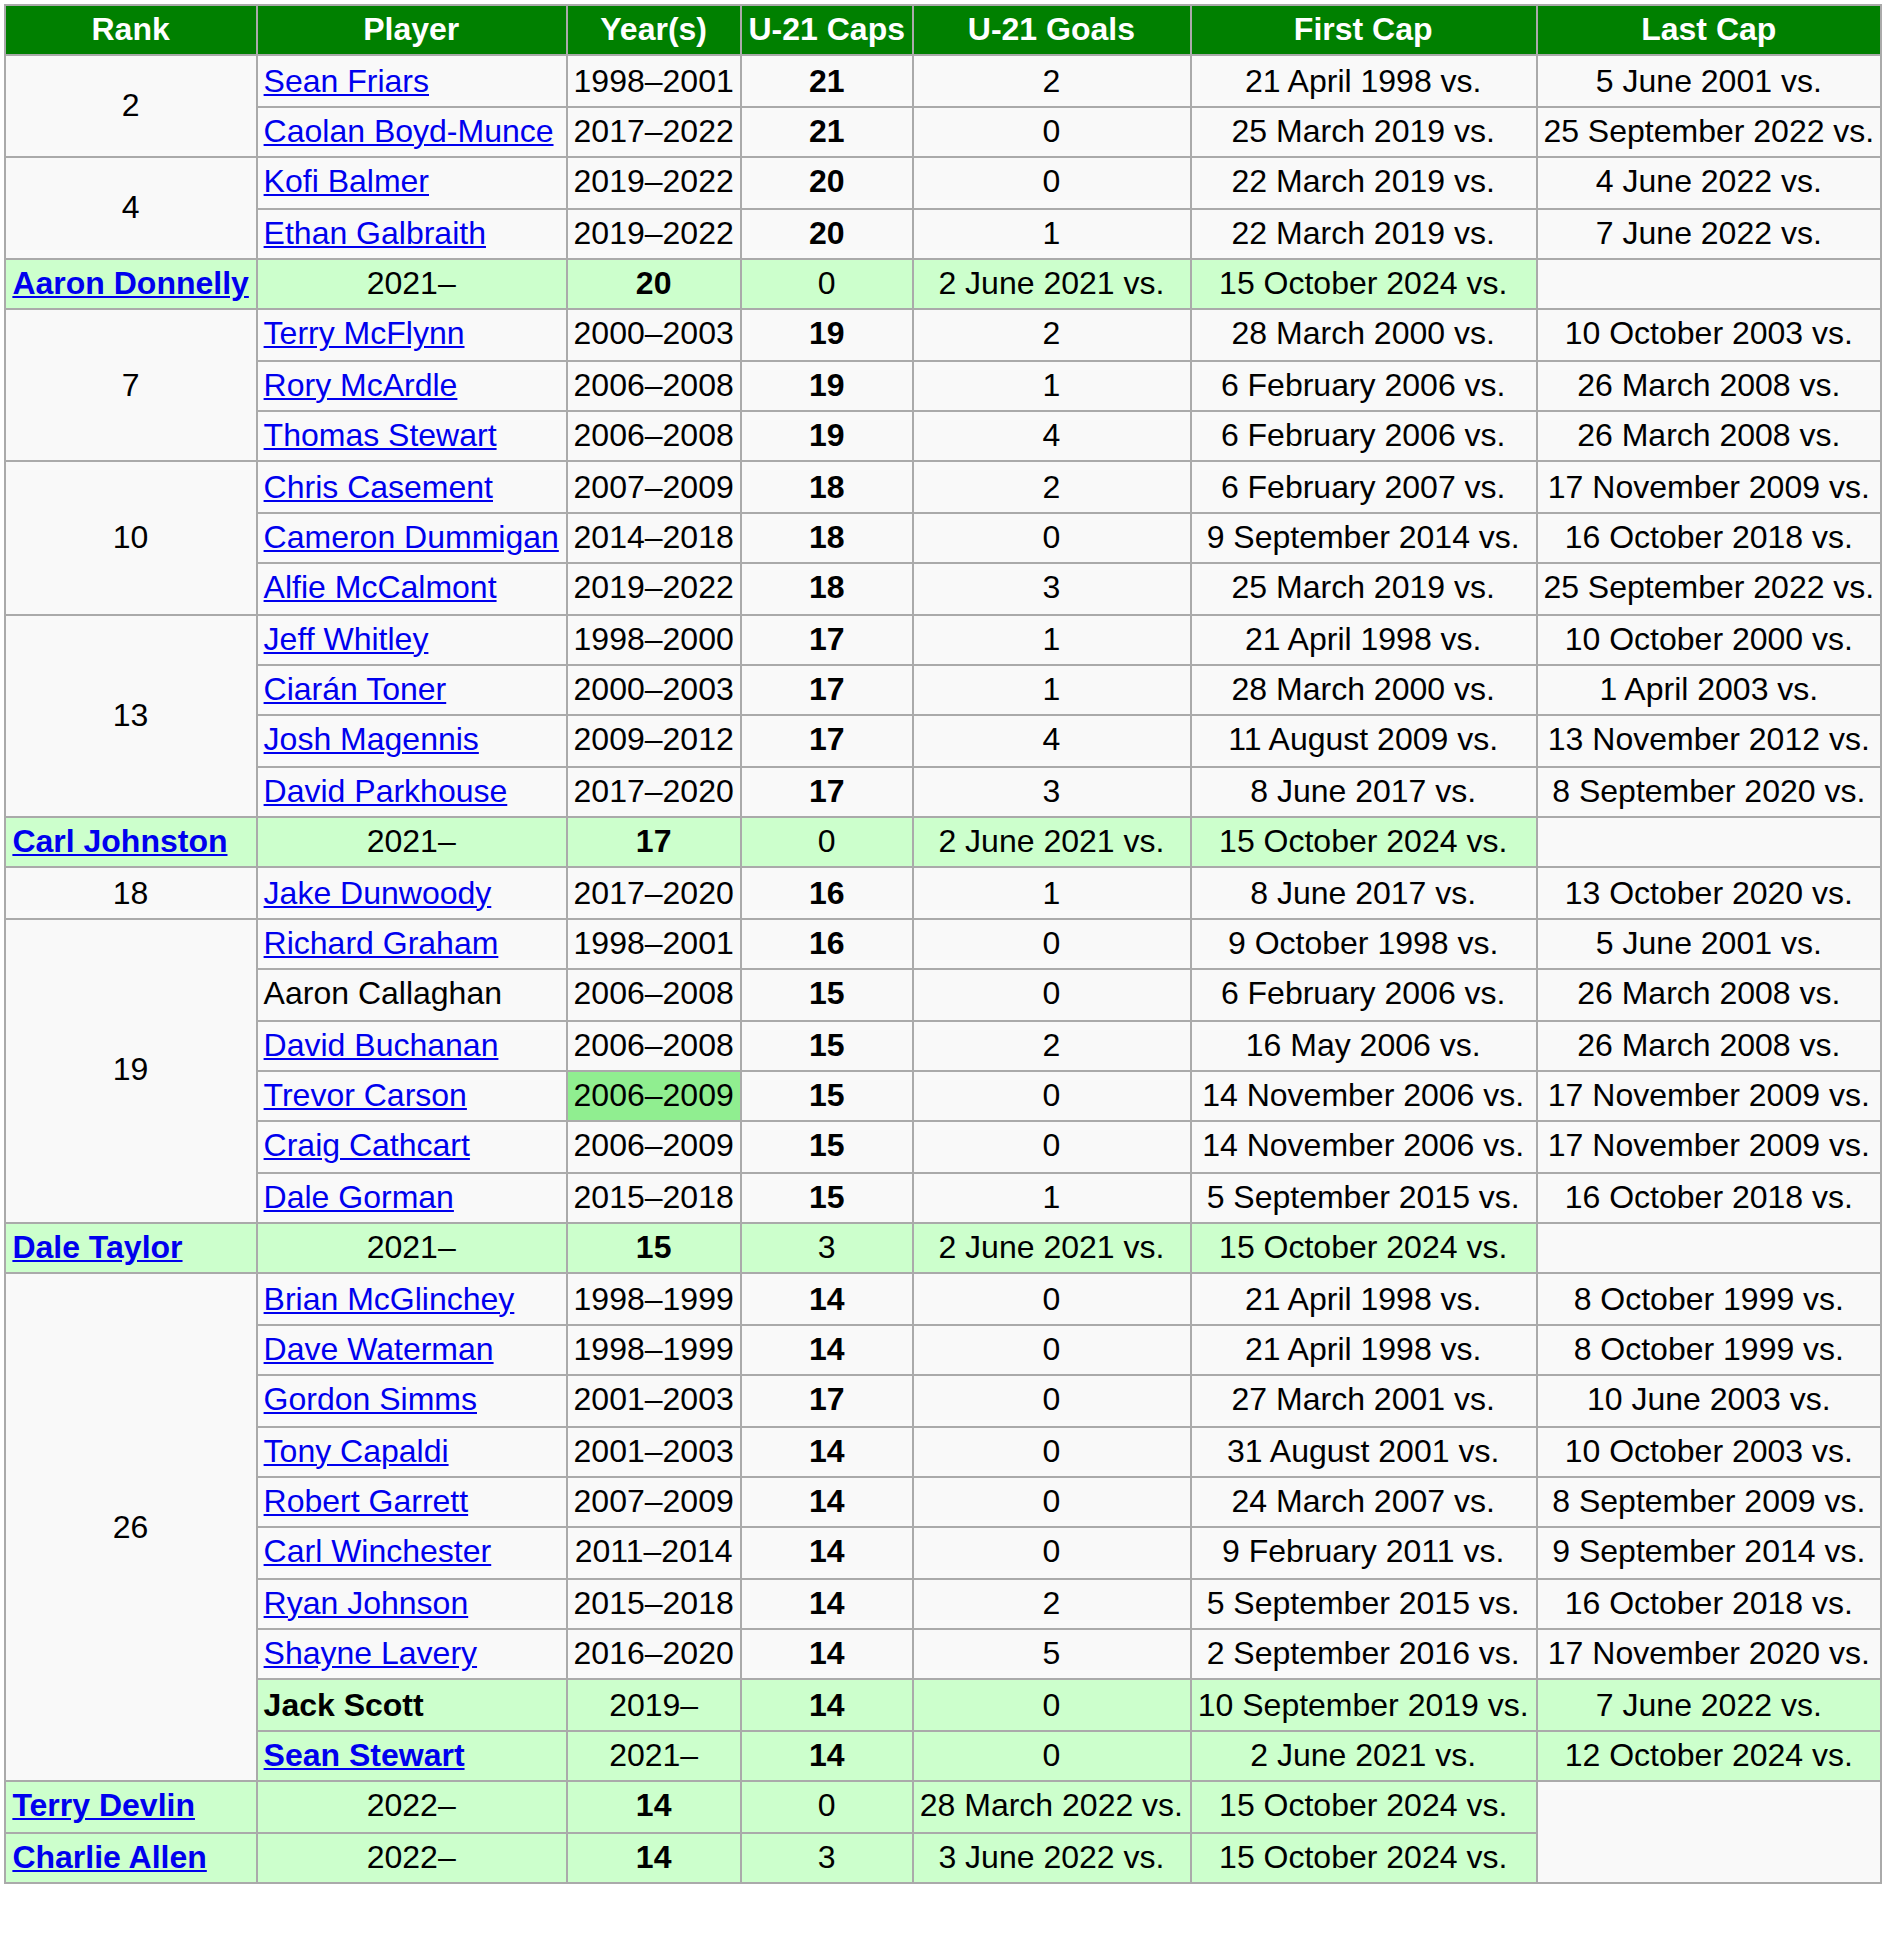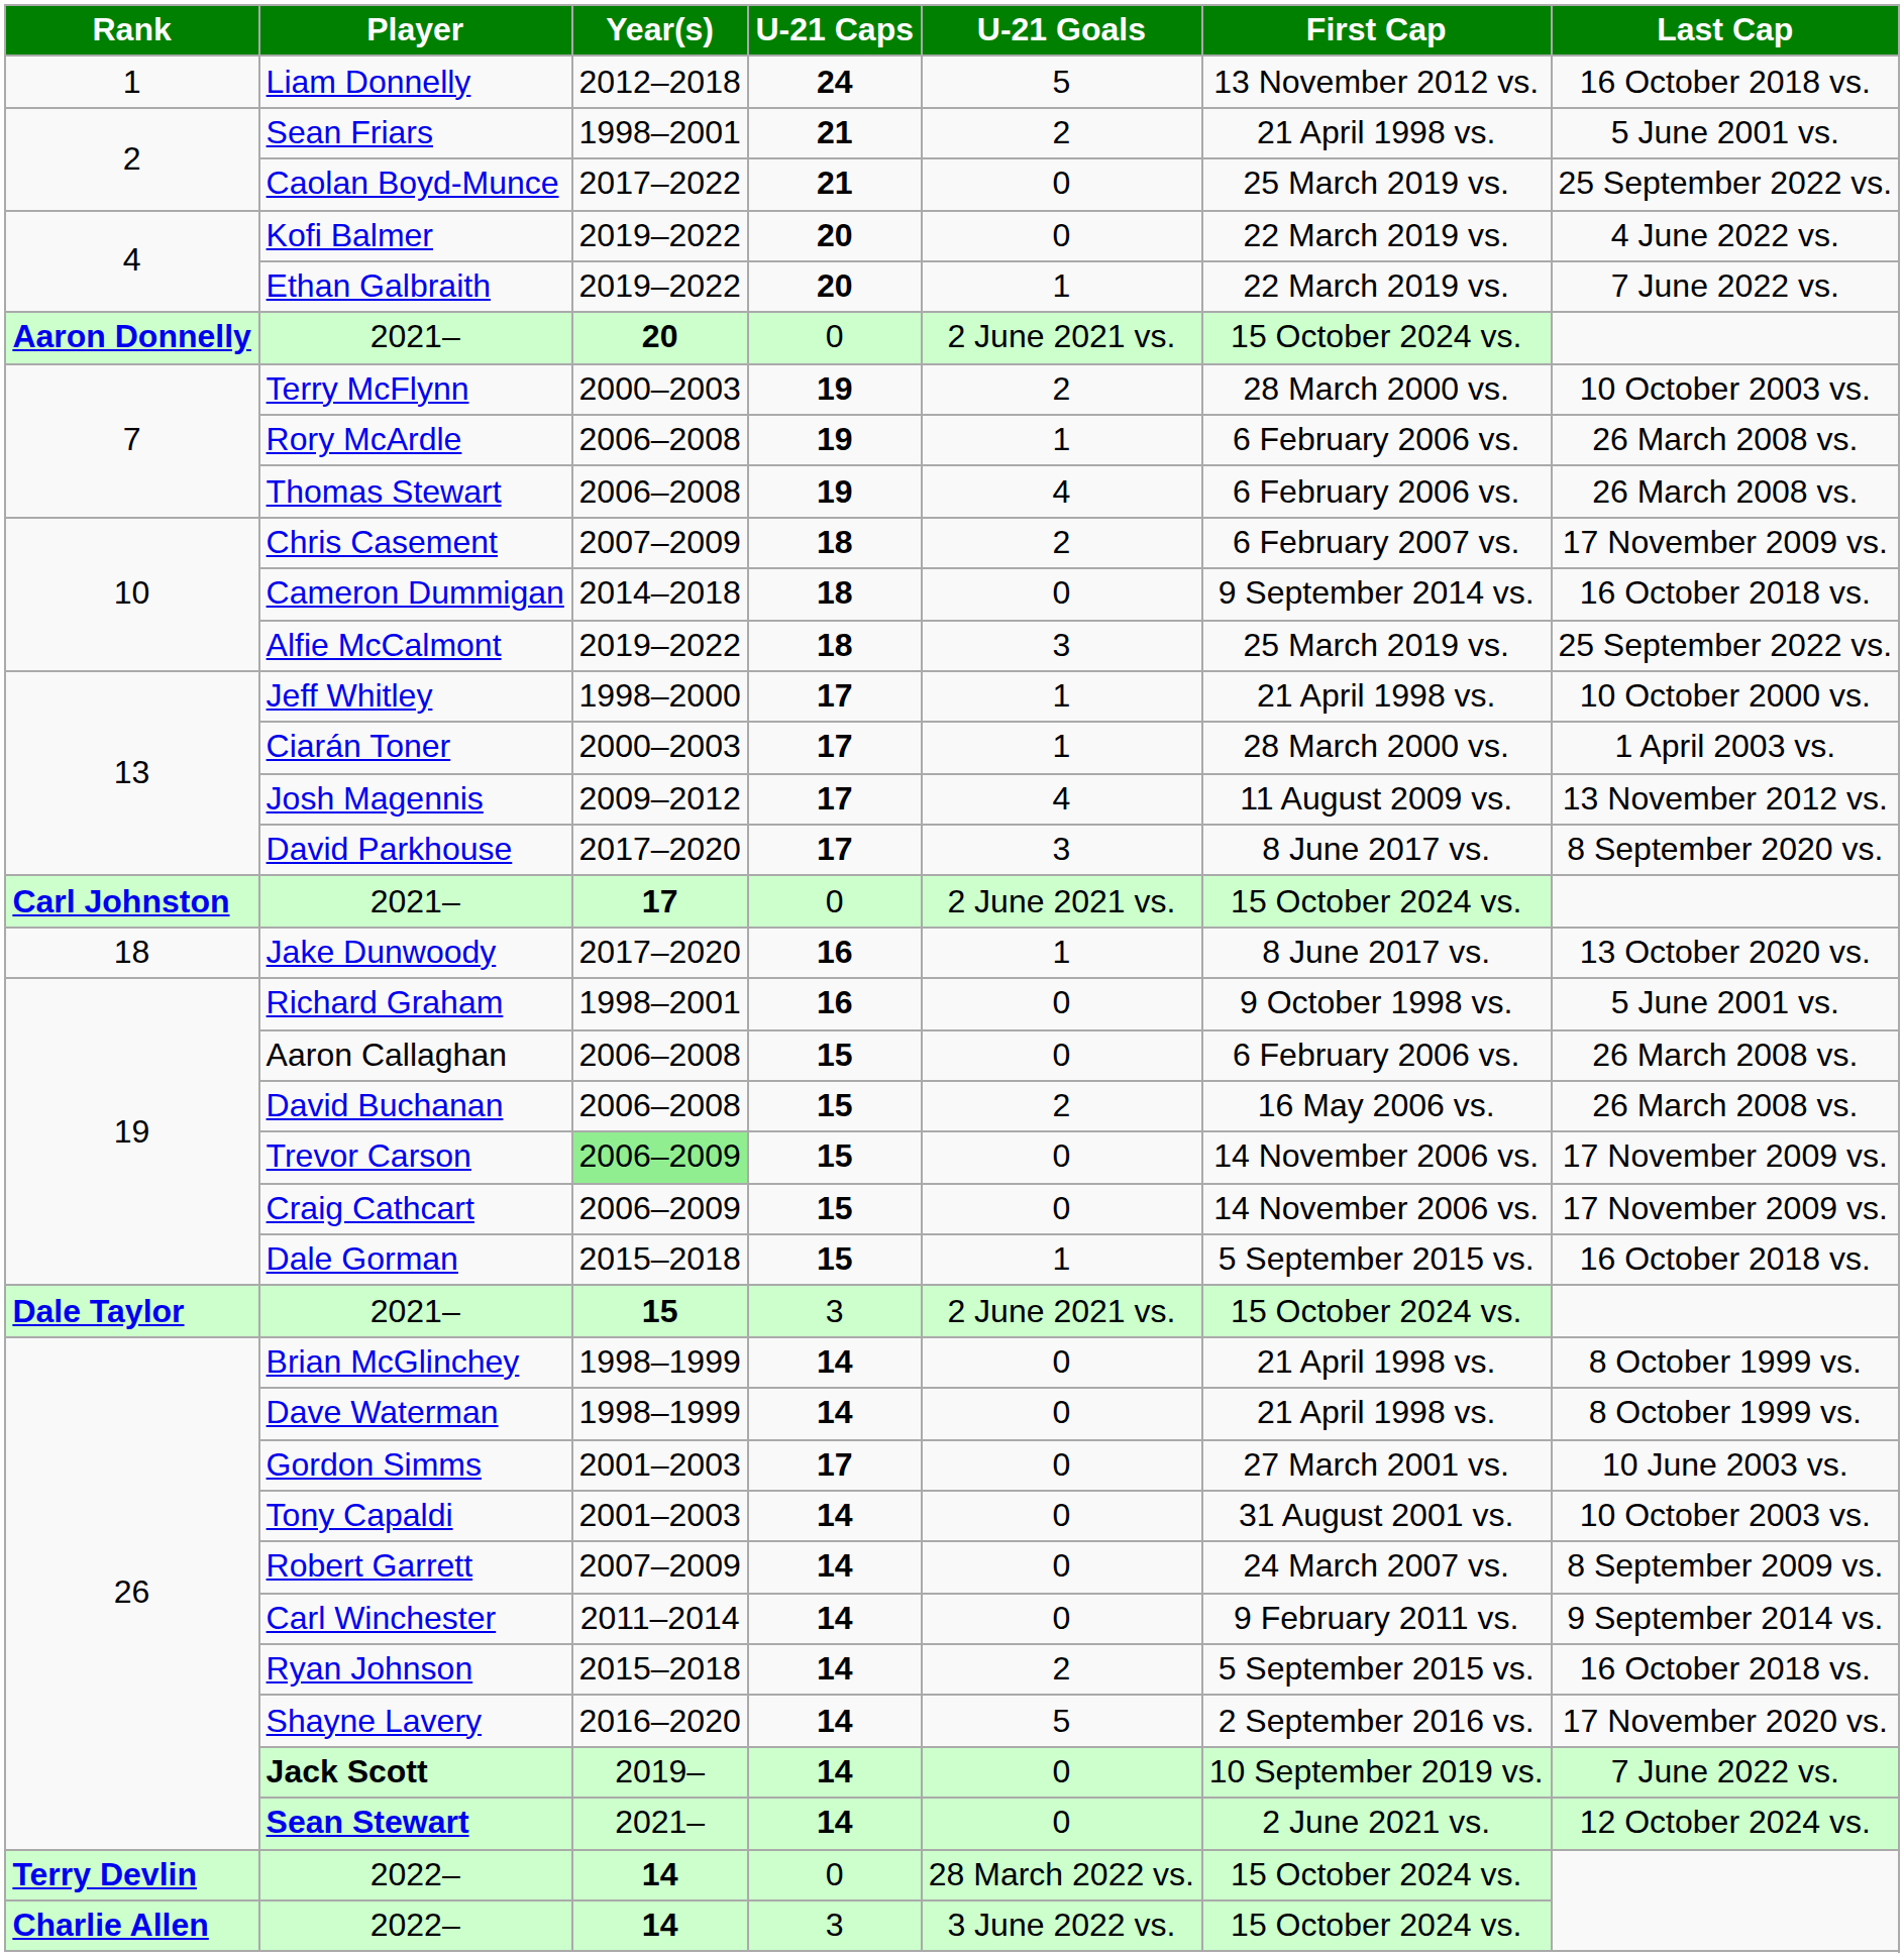+ row: 1 | Liam Donnelly | 2012–2018 | 24 | 5 | 13 November 2012 vs. | 16 October 2018 vs.
